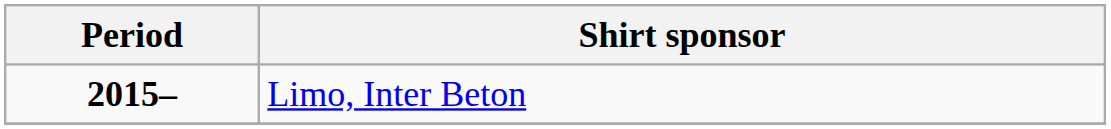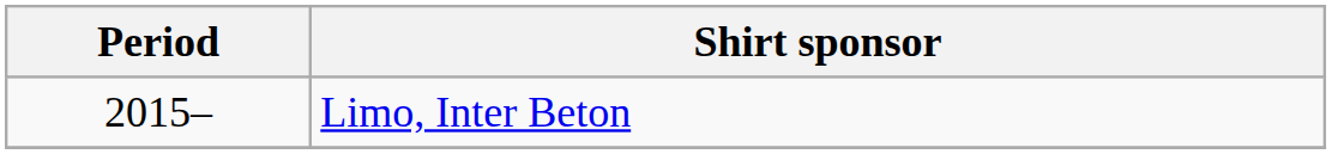Limo, Inter Beton | Period: bold -> normal
